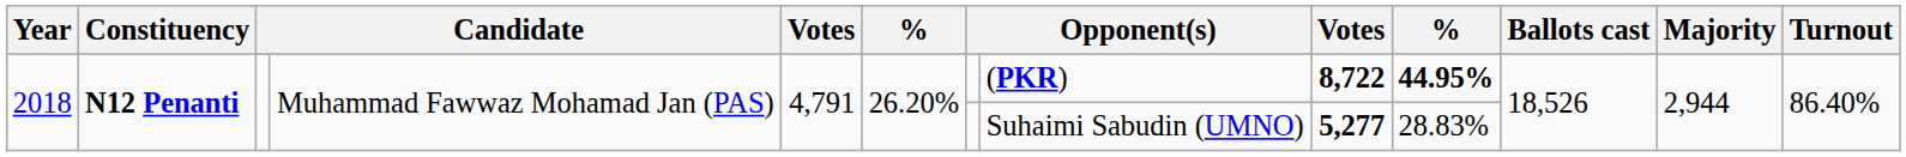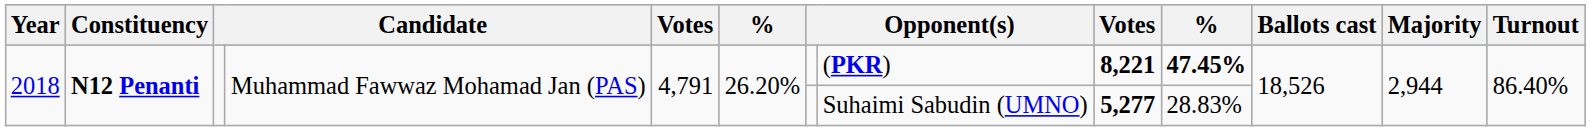row 2 | column 9: 8,722 -> 8,221
row 2 | column 10: 44.95% -> 47.45%
